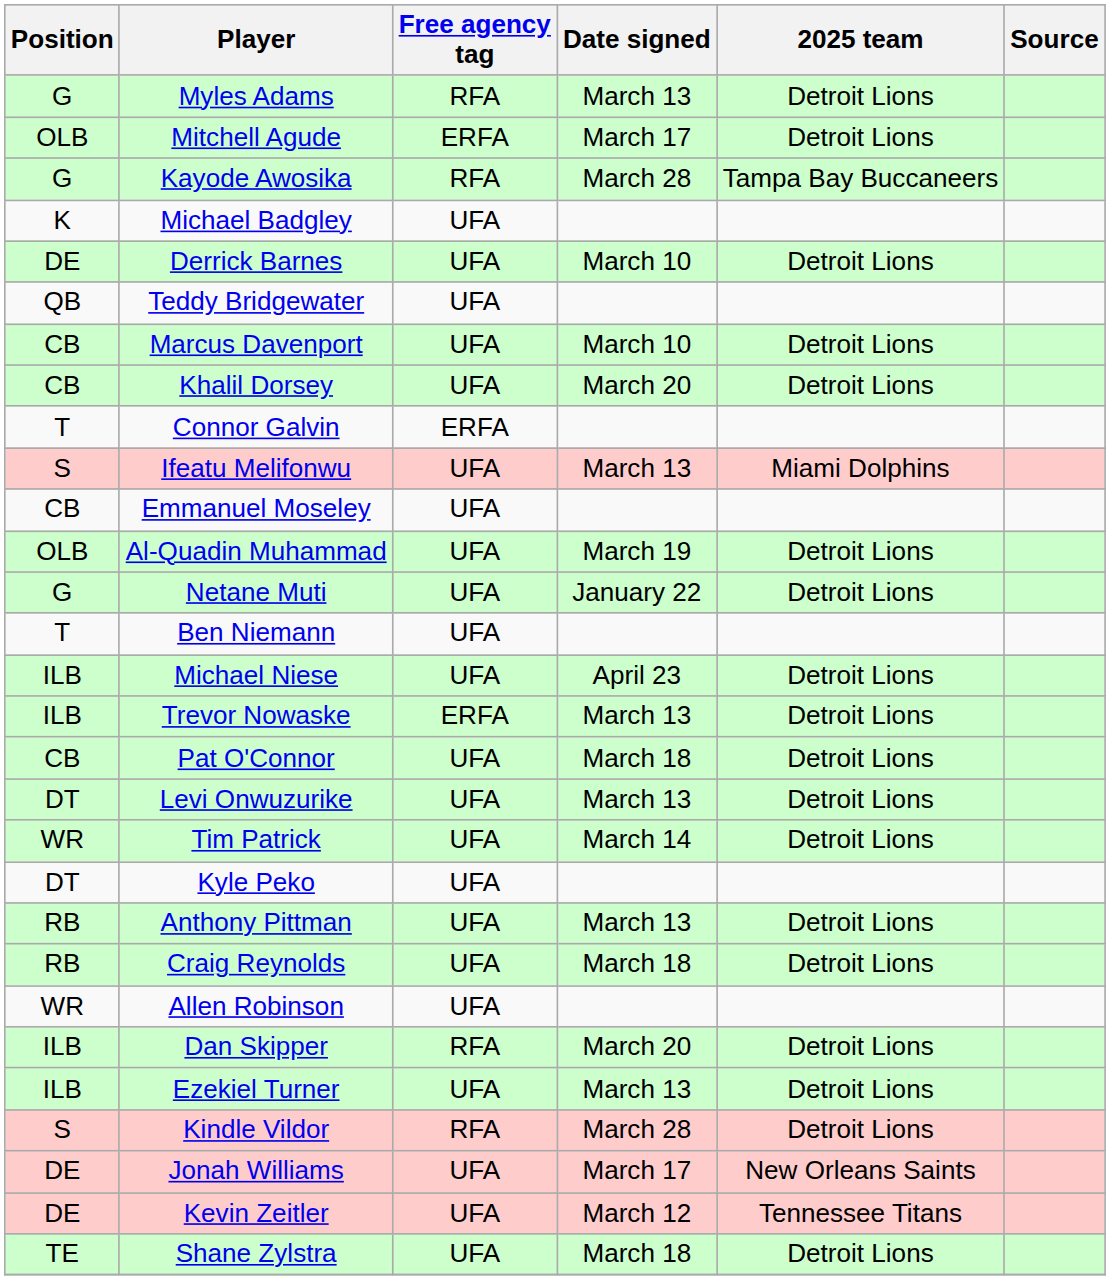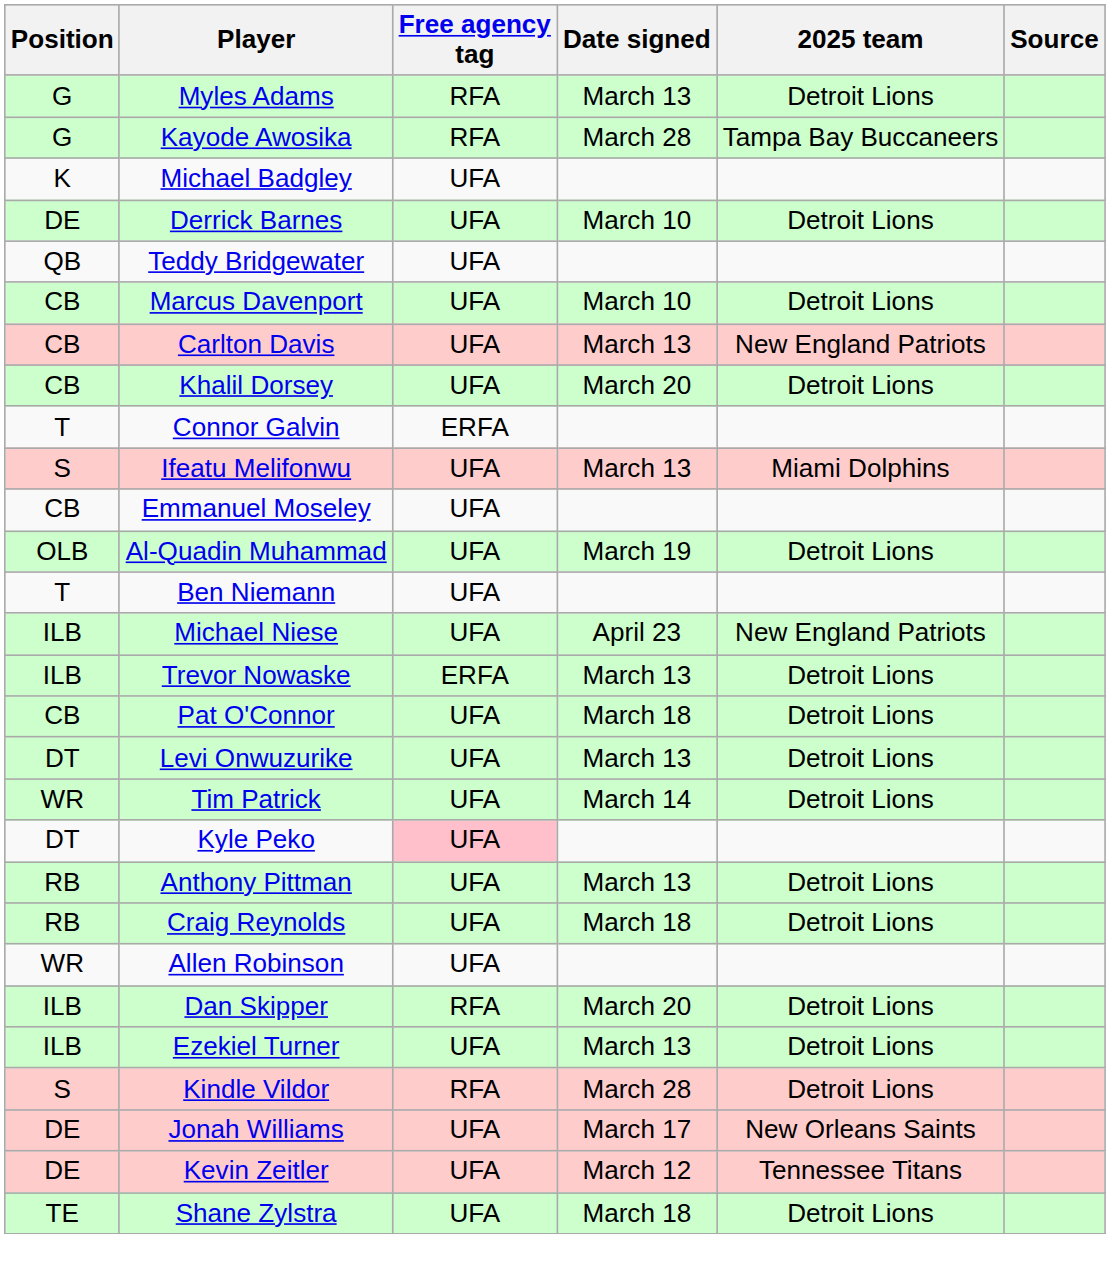- row: OLB | Mitchell Agude | ERFA | March 17 | Detroit Lions
+ row: CB | Carlton Davis | UFA | March 13 | New England Patriots
- row: G | Netane Muti | UFA | January 22 | Detroit Lions
Michael Niese | 2025 team: Detroit Lions -> New England Patriots
Kyle Peko | Free agency tag: no background -> pink background
